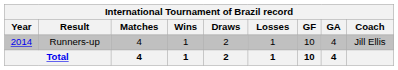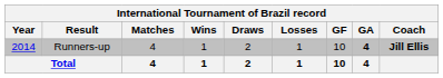Runners-up | GA: normal -> bold
Runners-up | Coach: normal -> bold
